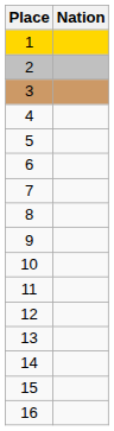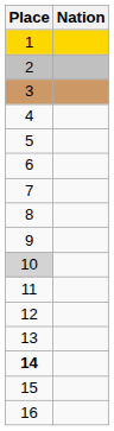10 | Place: no background -> lightgrey background
14 | Place: normal -> bold
